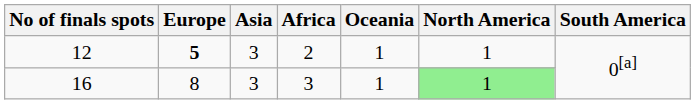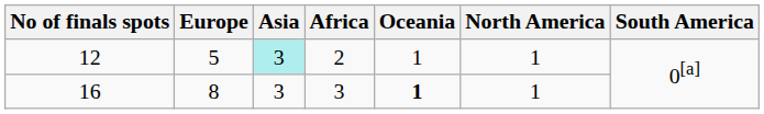12 | Europe: bold -> normal
12 | Asia: no background -> paleturquoise background
16 | Oceania: normal -> bold
16 | North America: lightgreen background -> no background
